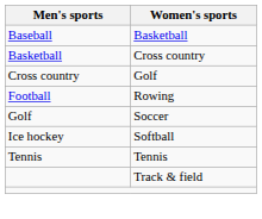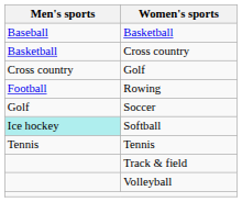Softball | Men's sports: no background -> paleturquoise background
+ row: Volleyball
